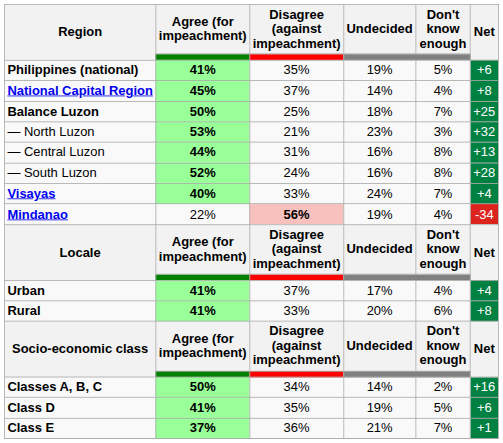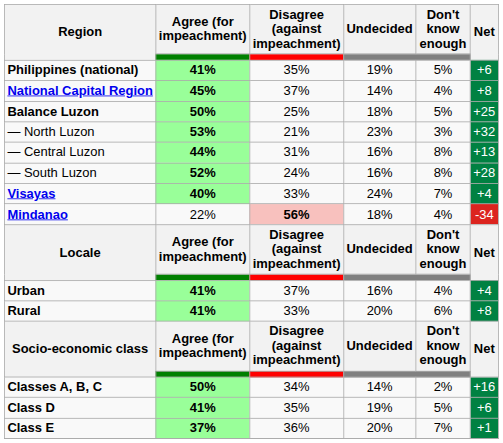Balance Luzon | Don't know enough: 7% -> 5%
Mindanao | Undecided: 19% -> 18%
Urban | Undecided: 17% -> 16%
Class E | Undecided: 21% -> 20%
